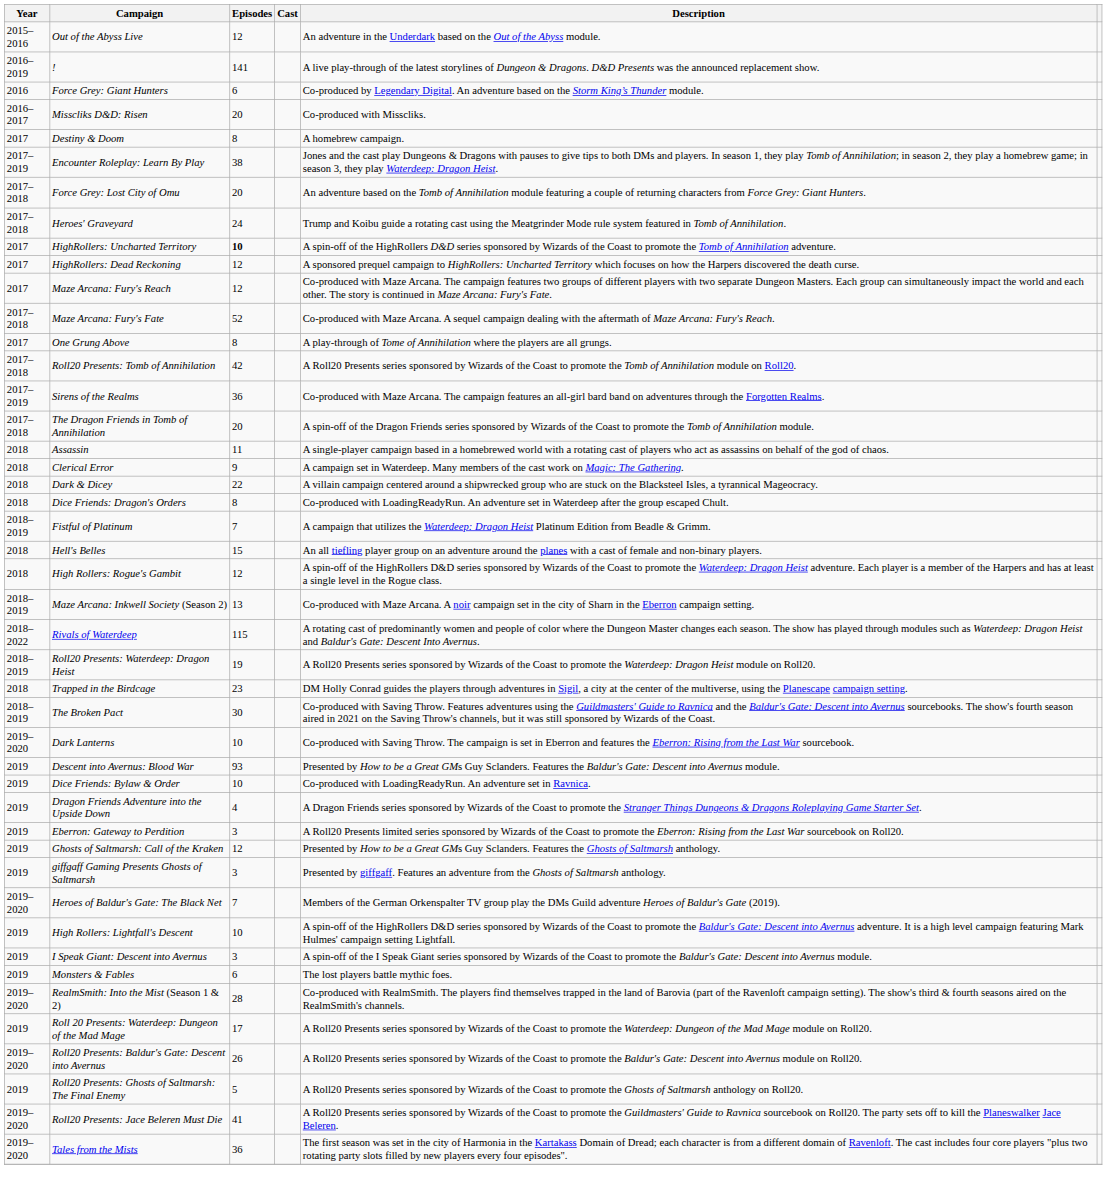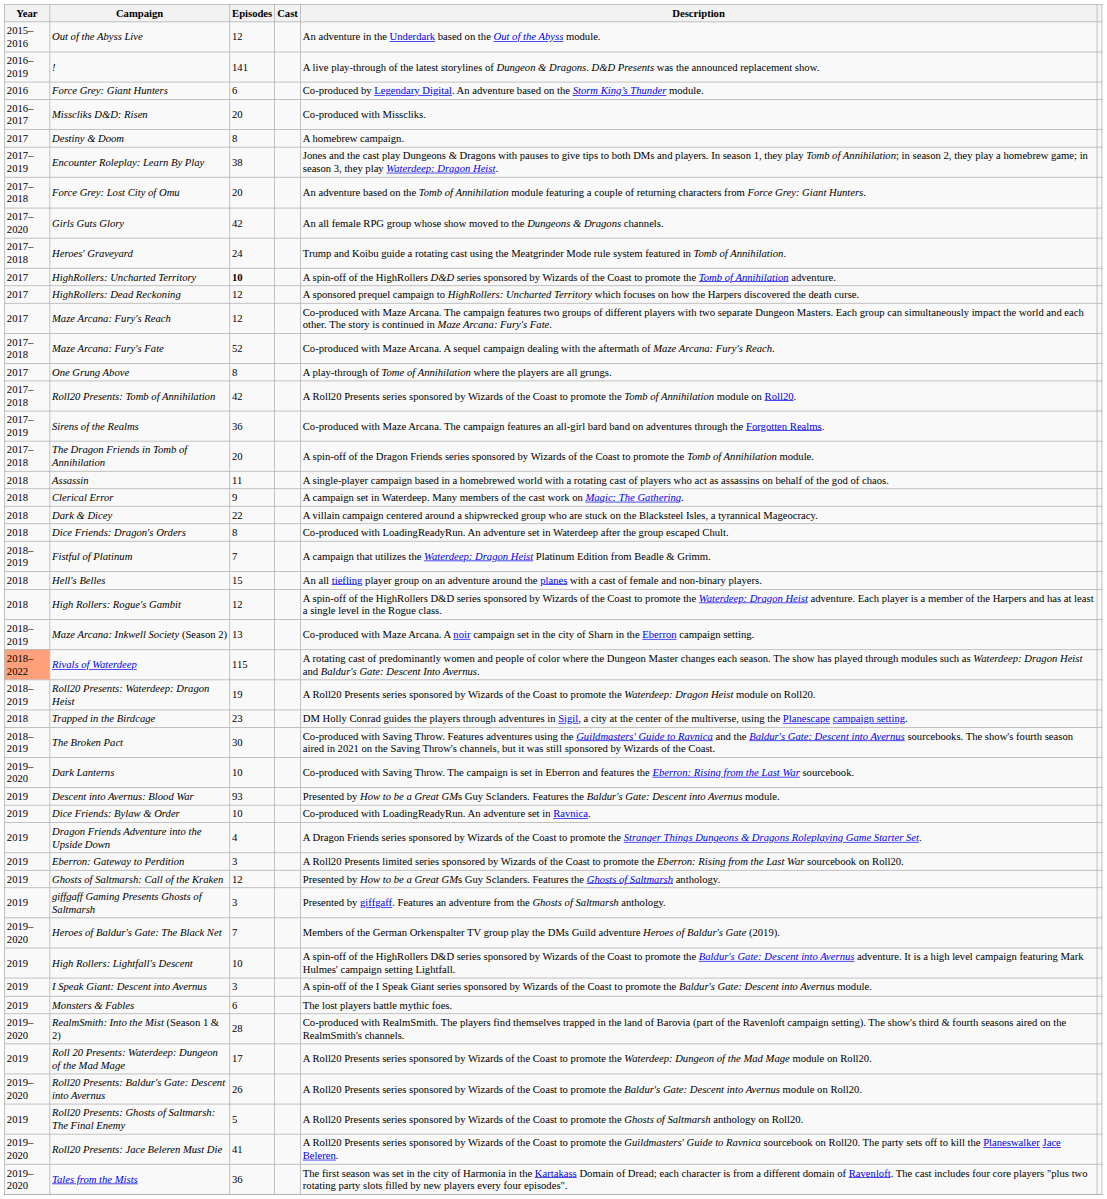+ row: 2017–2020 | Girls Guts Glory | 42 | An all female RPG group whose show moved to the Dungeons & Dragons channels.
Rivals of Waterdeep | Year: no background -> lightsalmon background
